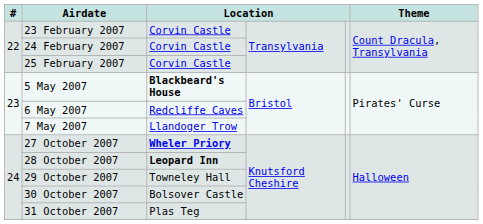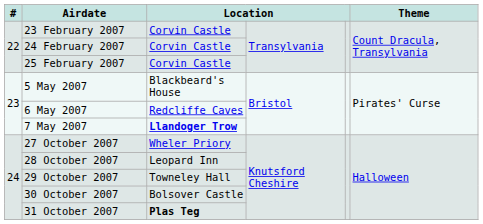5 May 2007 | column 3: bold -> normal
7 May 2007 | column 3: normal -> bold
27 October 2007 | column 3: bold -> normal
28 October 2007 | column 3: bold -> normal
31 October 2007 | column 3: normal -> bold
